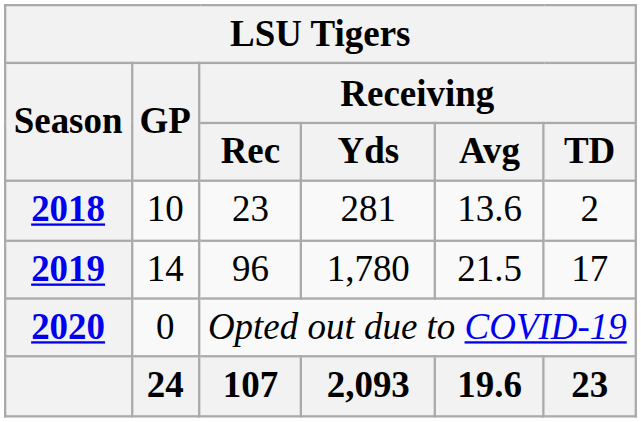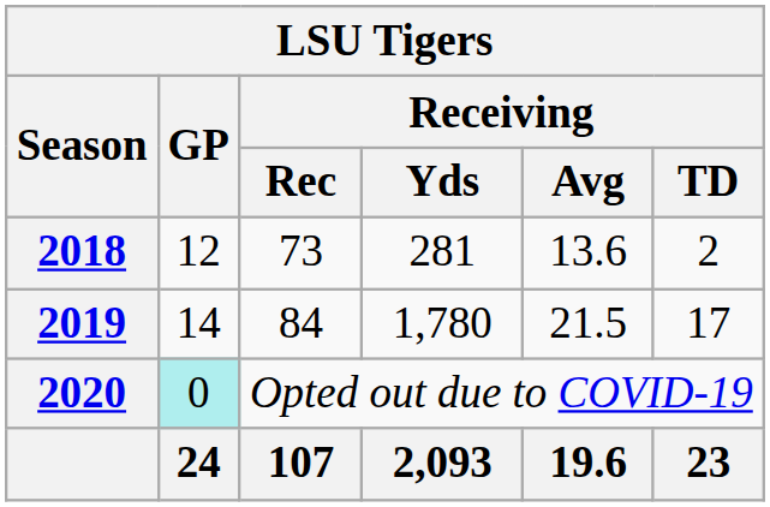2018 | GP: 10 -> 12
2018 | Receiving / Rec: 23 -> 73
2019 | Receiving / Rec: 96 -> 84
2020 | GP: no background -> paleturquoise background
